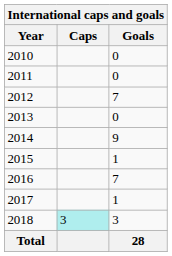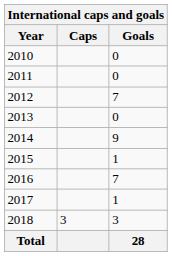2018 | Caps: paleturquoise background -> no background
